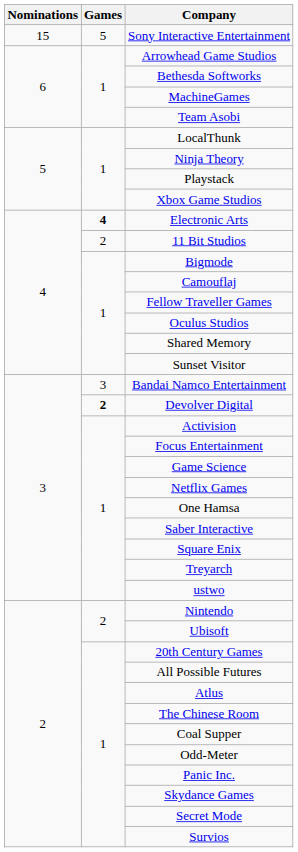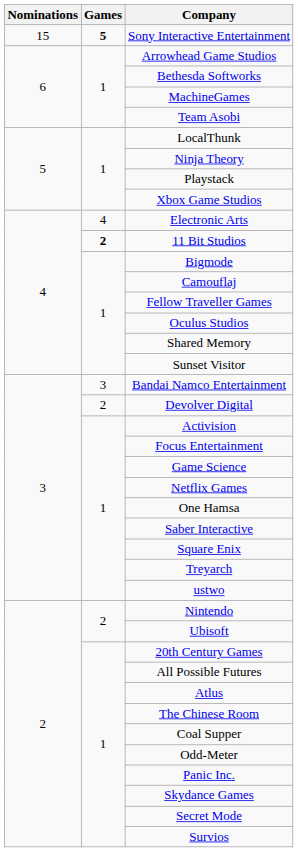Sony Interactive Entertainment | Games: normal -> bold
Electronic Arts | Games: bold -> normal
11 Bit Studios | Games: normal -> bold
Devolver Digital | Games: bold -> normal
